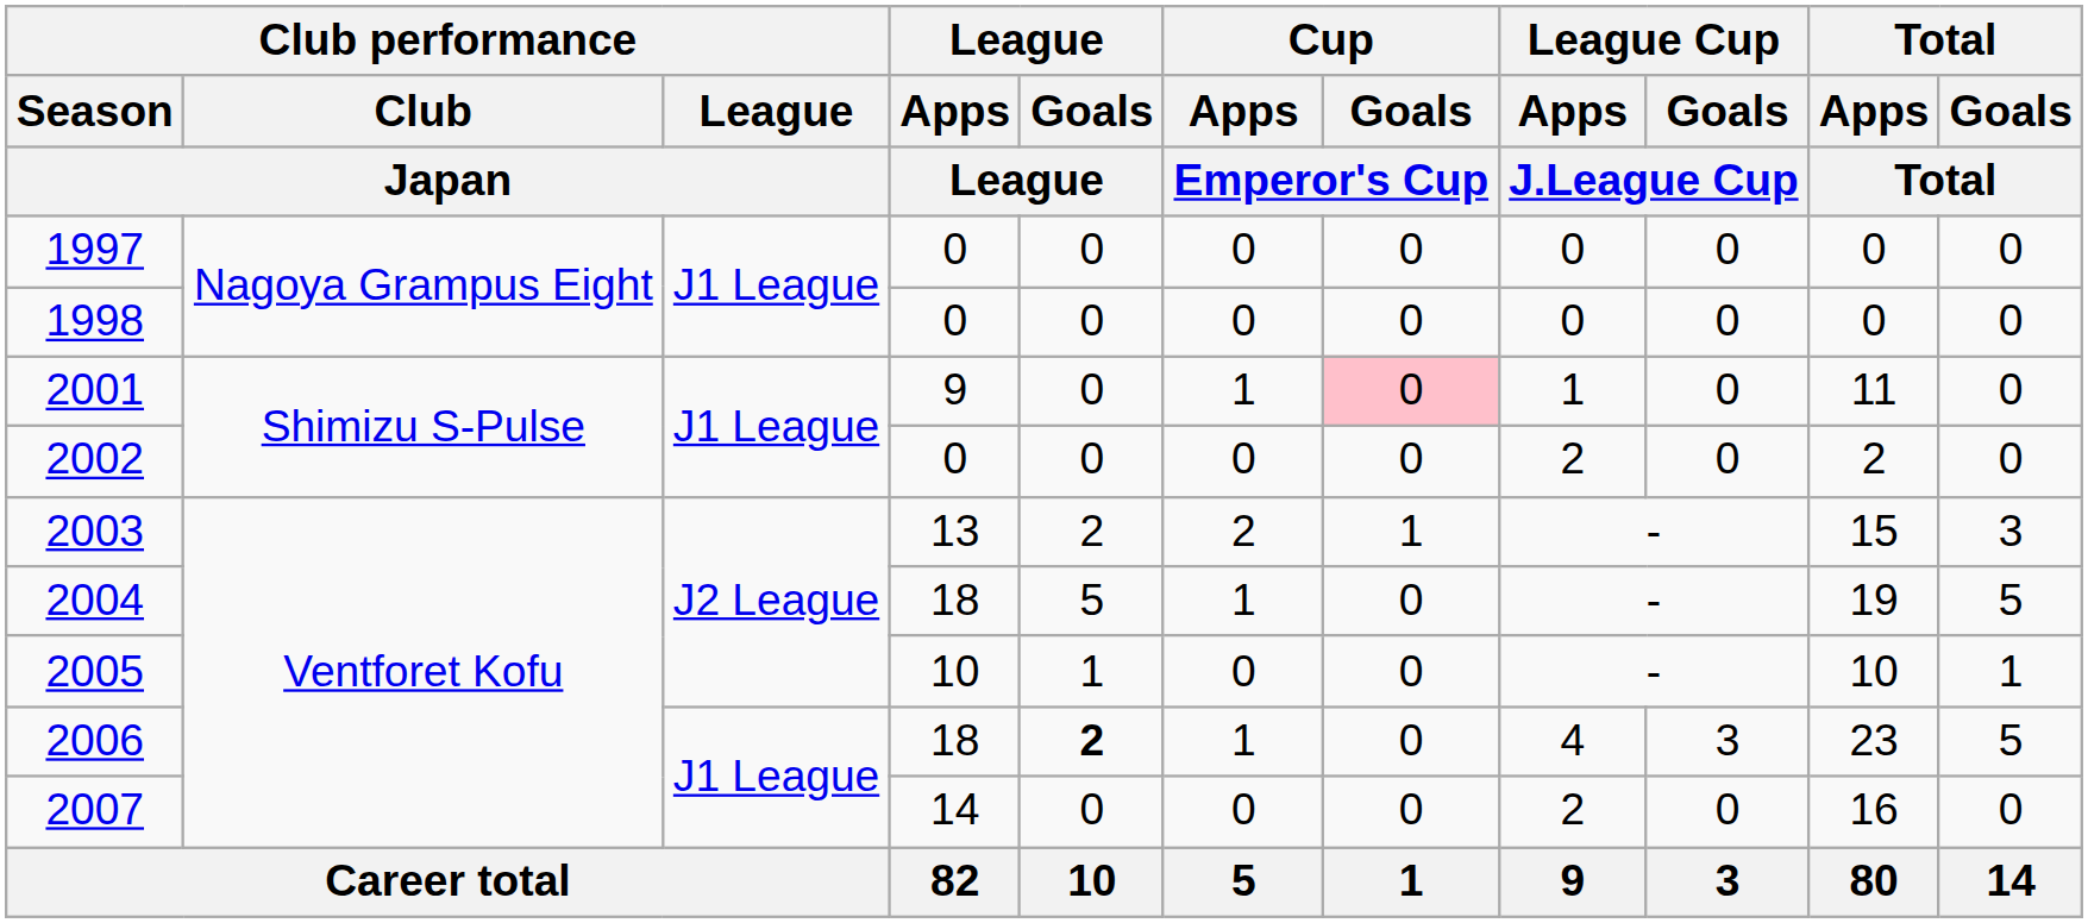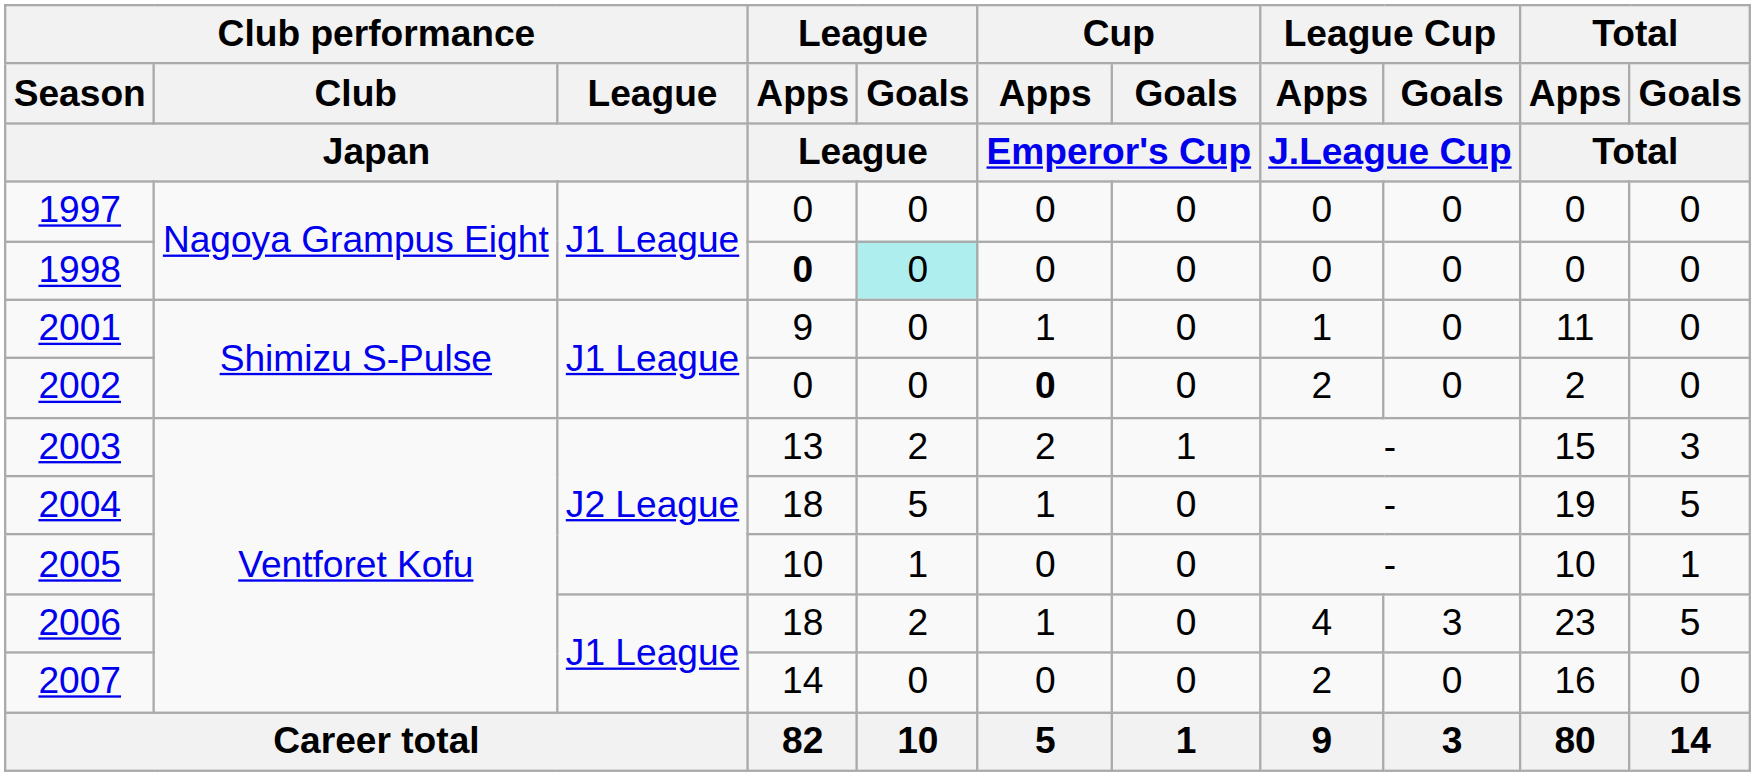1998 | League / Apps / League: normal -> bold
1998 | League / Goals / League: no background -> paleturquoise background
2001 | Cup / Goals / Emperor's Cup: pink background -> no background
2002 | Cup / Apps / Emperor's Cup: normal -> bold
2006 | League / Goals / League: bold -> normal
